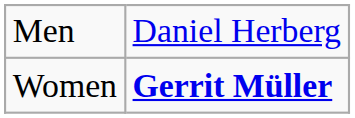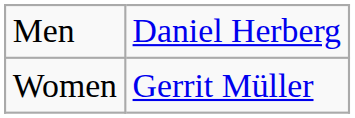Women | column 2: bold -> normal
